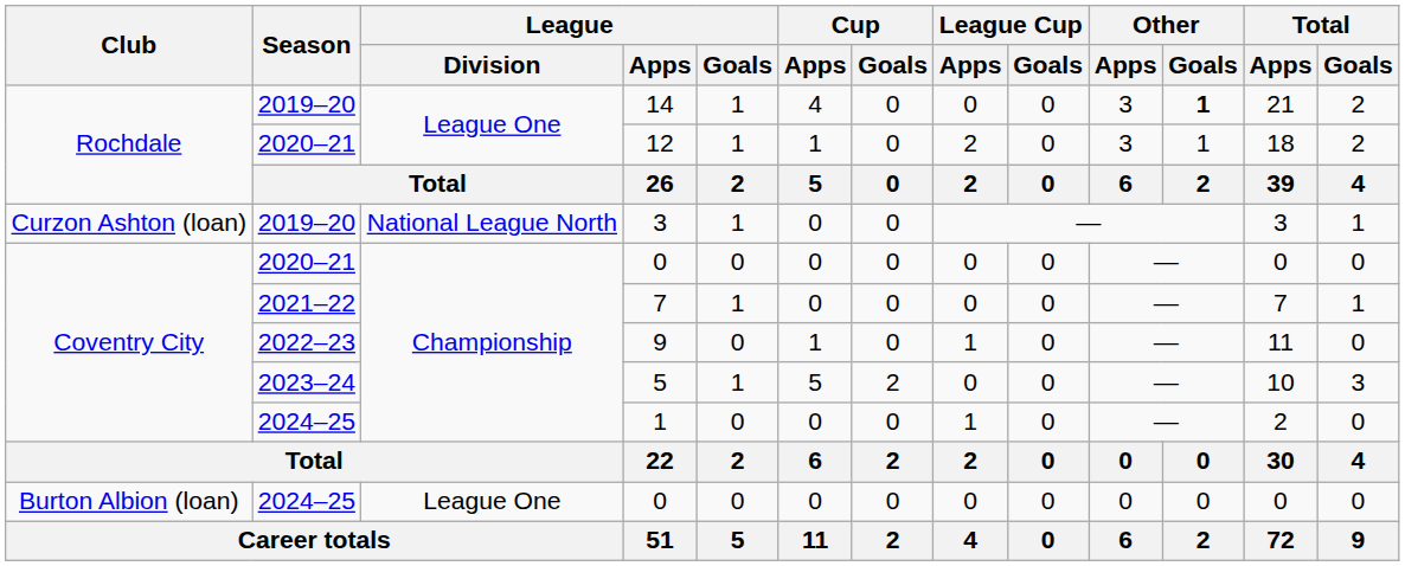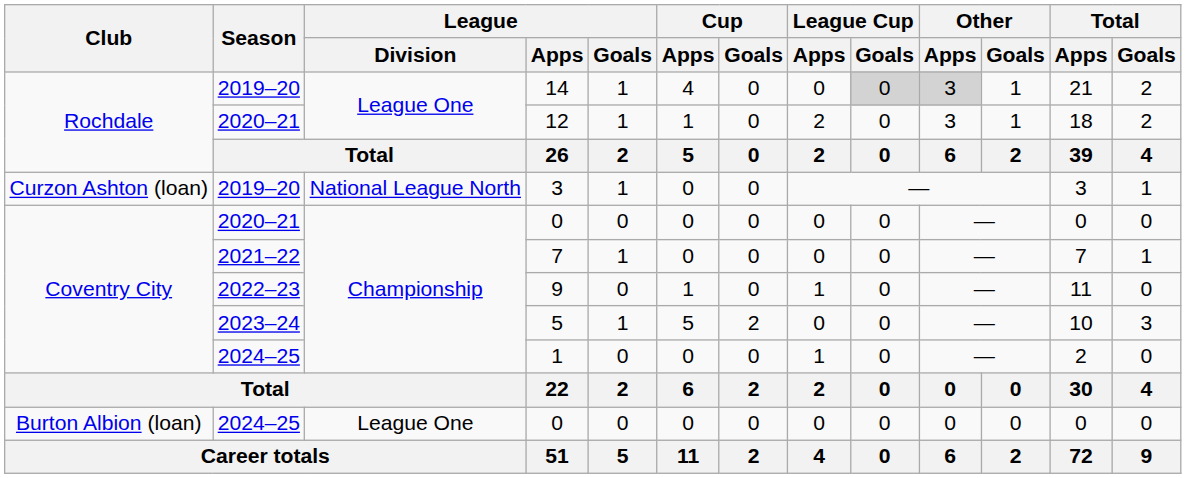14 | League Cup / Goals: no background -> lightgrey background
14 | Other / Apps: no background -> lightgrey background
14 | Other / Goals: bold -> normal
